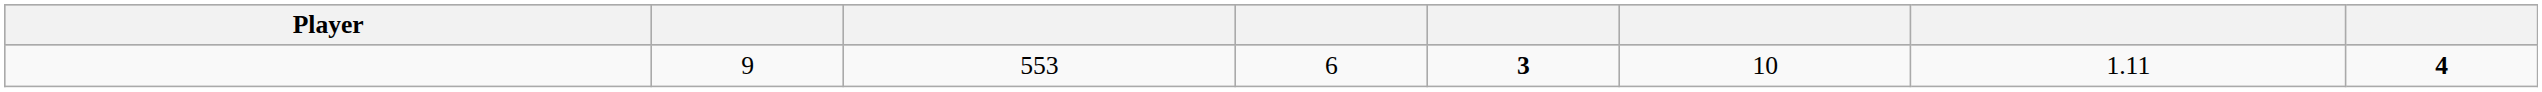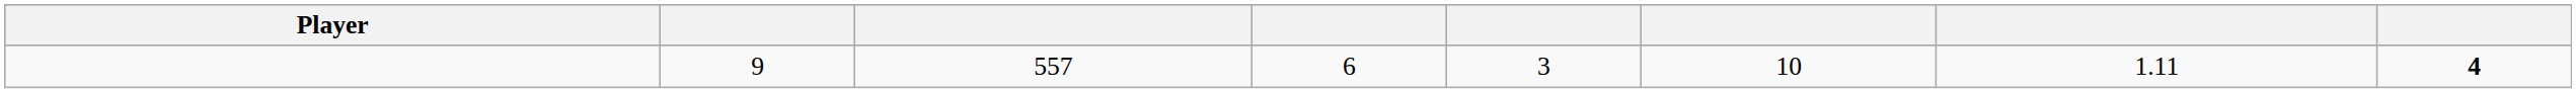row 2 | column 3: 553 -> 557
row 2 | column 5: bold -> normal
